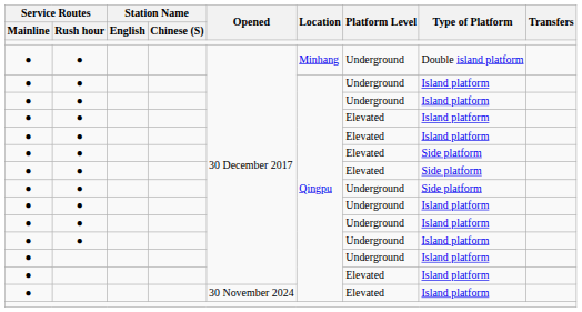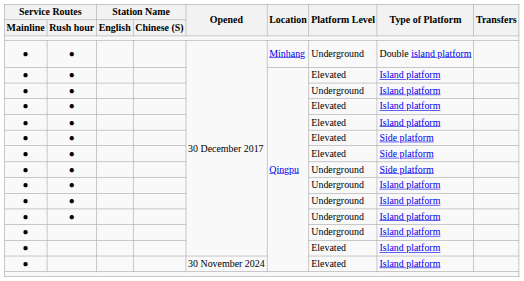row 5 | Platform Level: Underground -> Elevated
